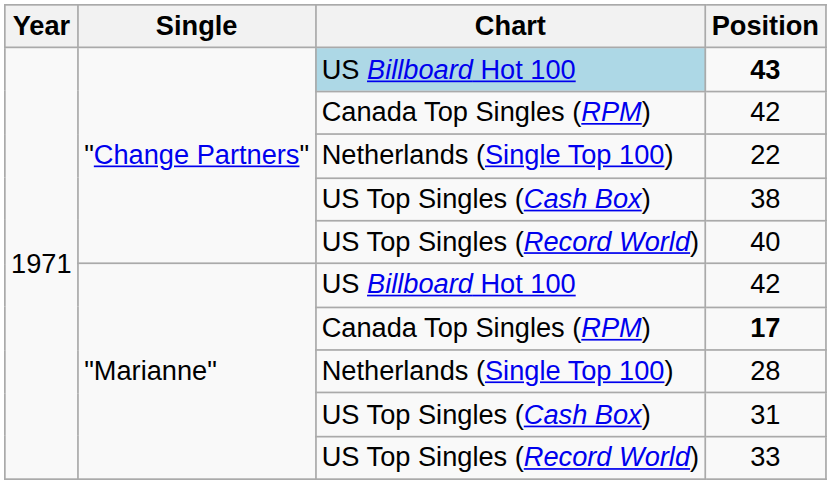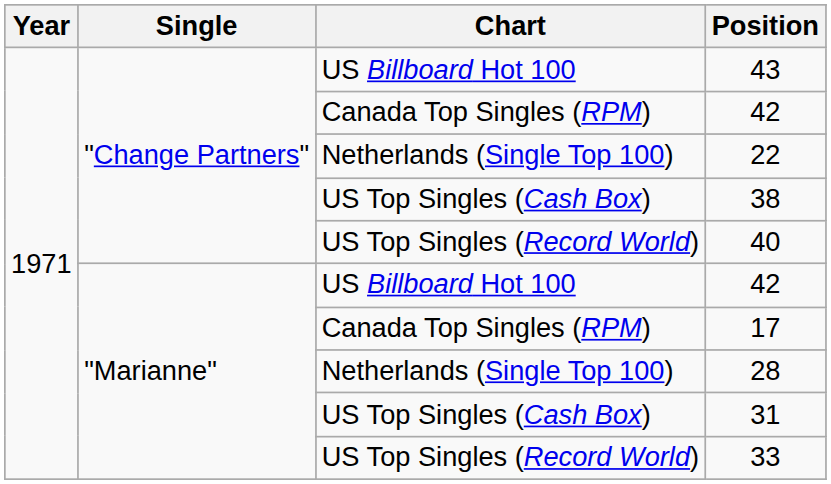43 | Chart: lightblue background -> no background
43 | Position: bold -> normal
17 | Position: bold -> normal
